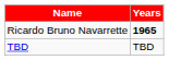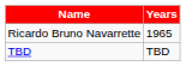Ricardo Bruno Navarrette | Years: bold -> normal
